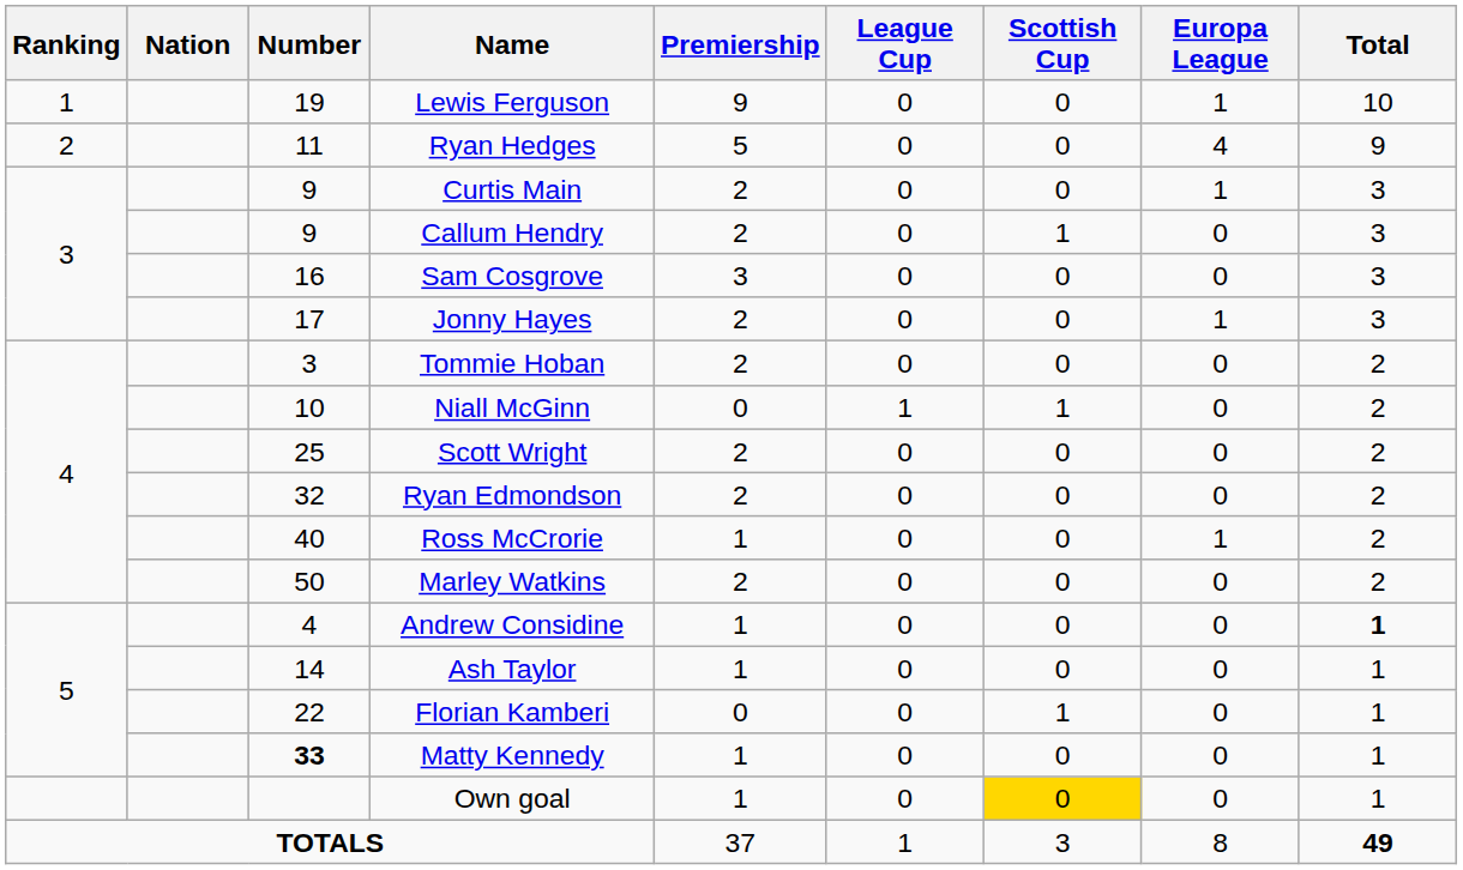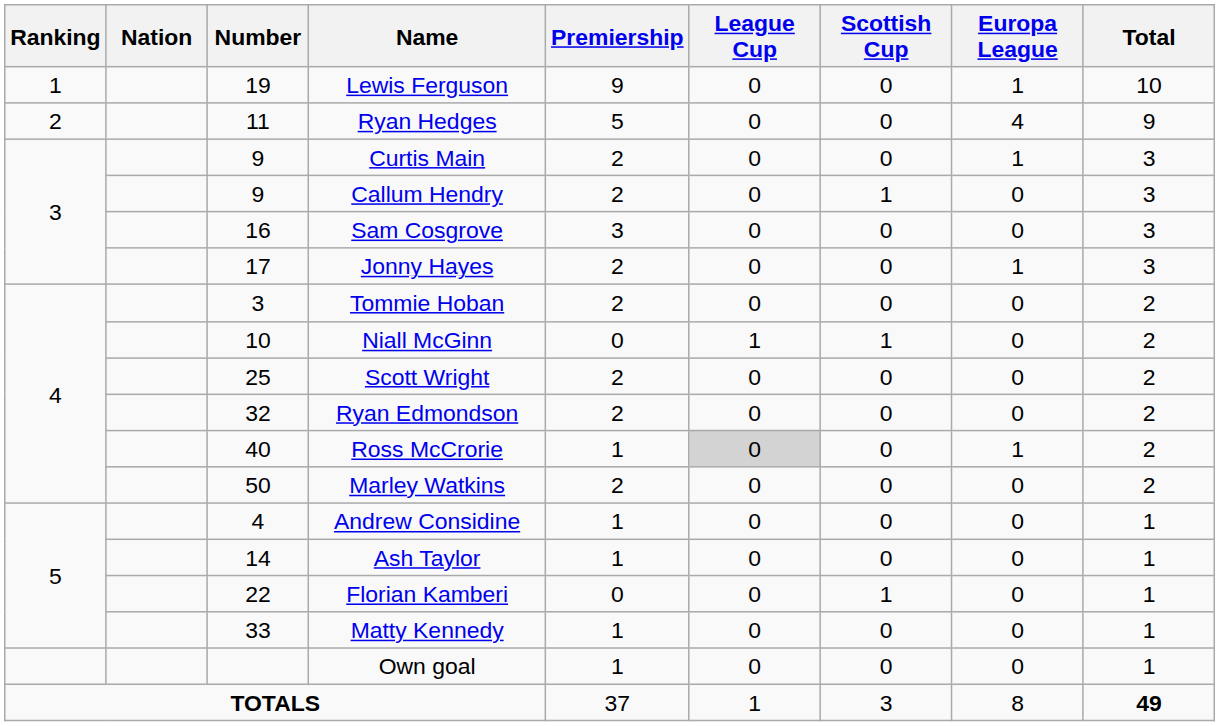Ross McCrorie | League Cup: no background -> lightgrey background
Andrew Considine | Total: bold -> normal
Matty Kennedy | Number: bold -> normal
Own goal | Scottish Cup: gold background -> no background
